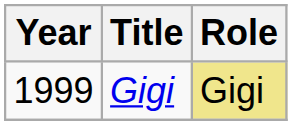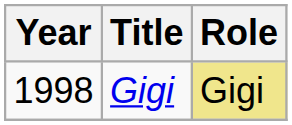row 2 | Year: 1999 -> 1998
